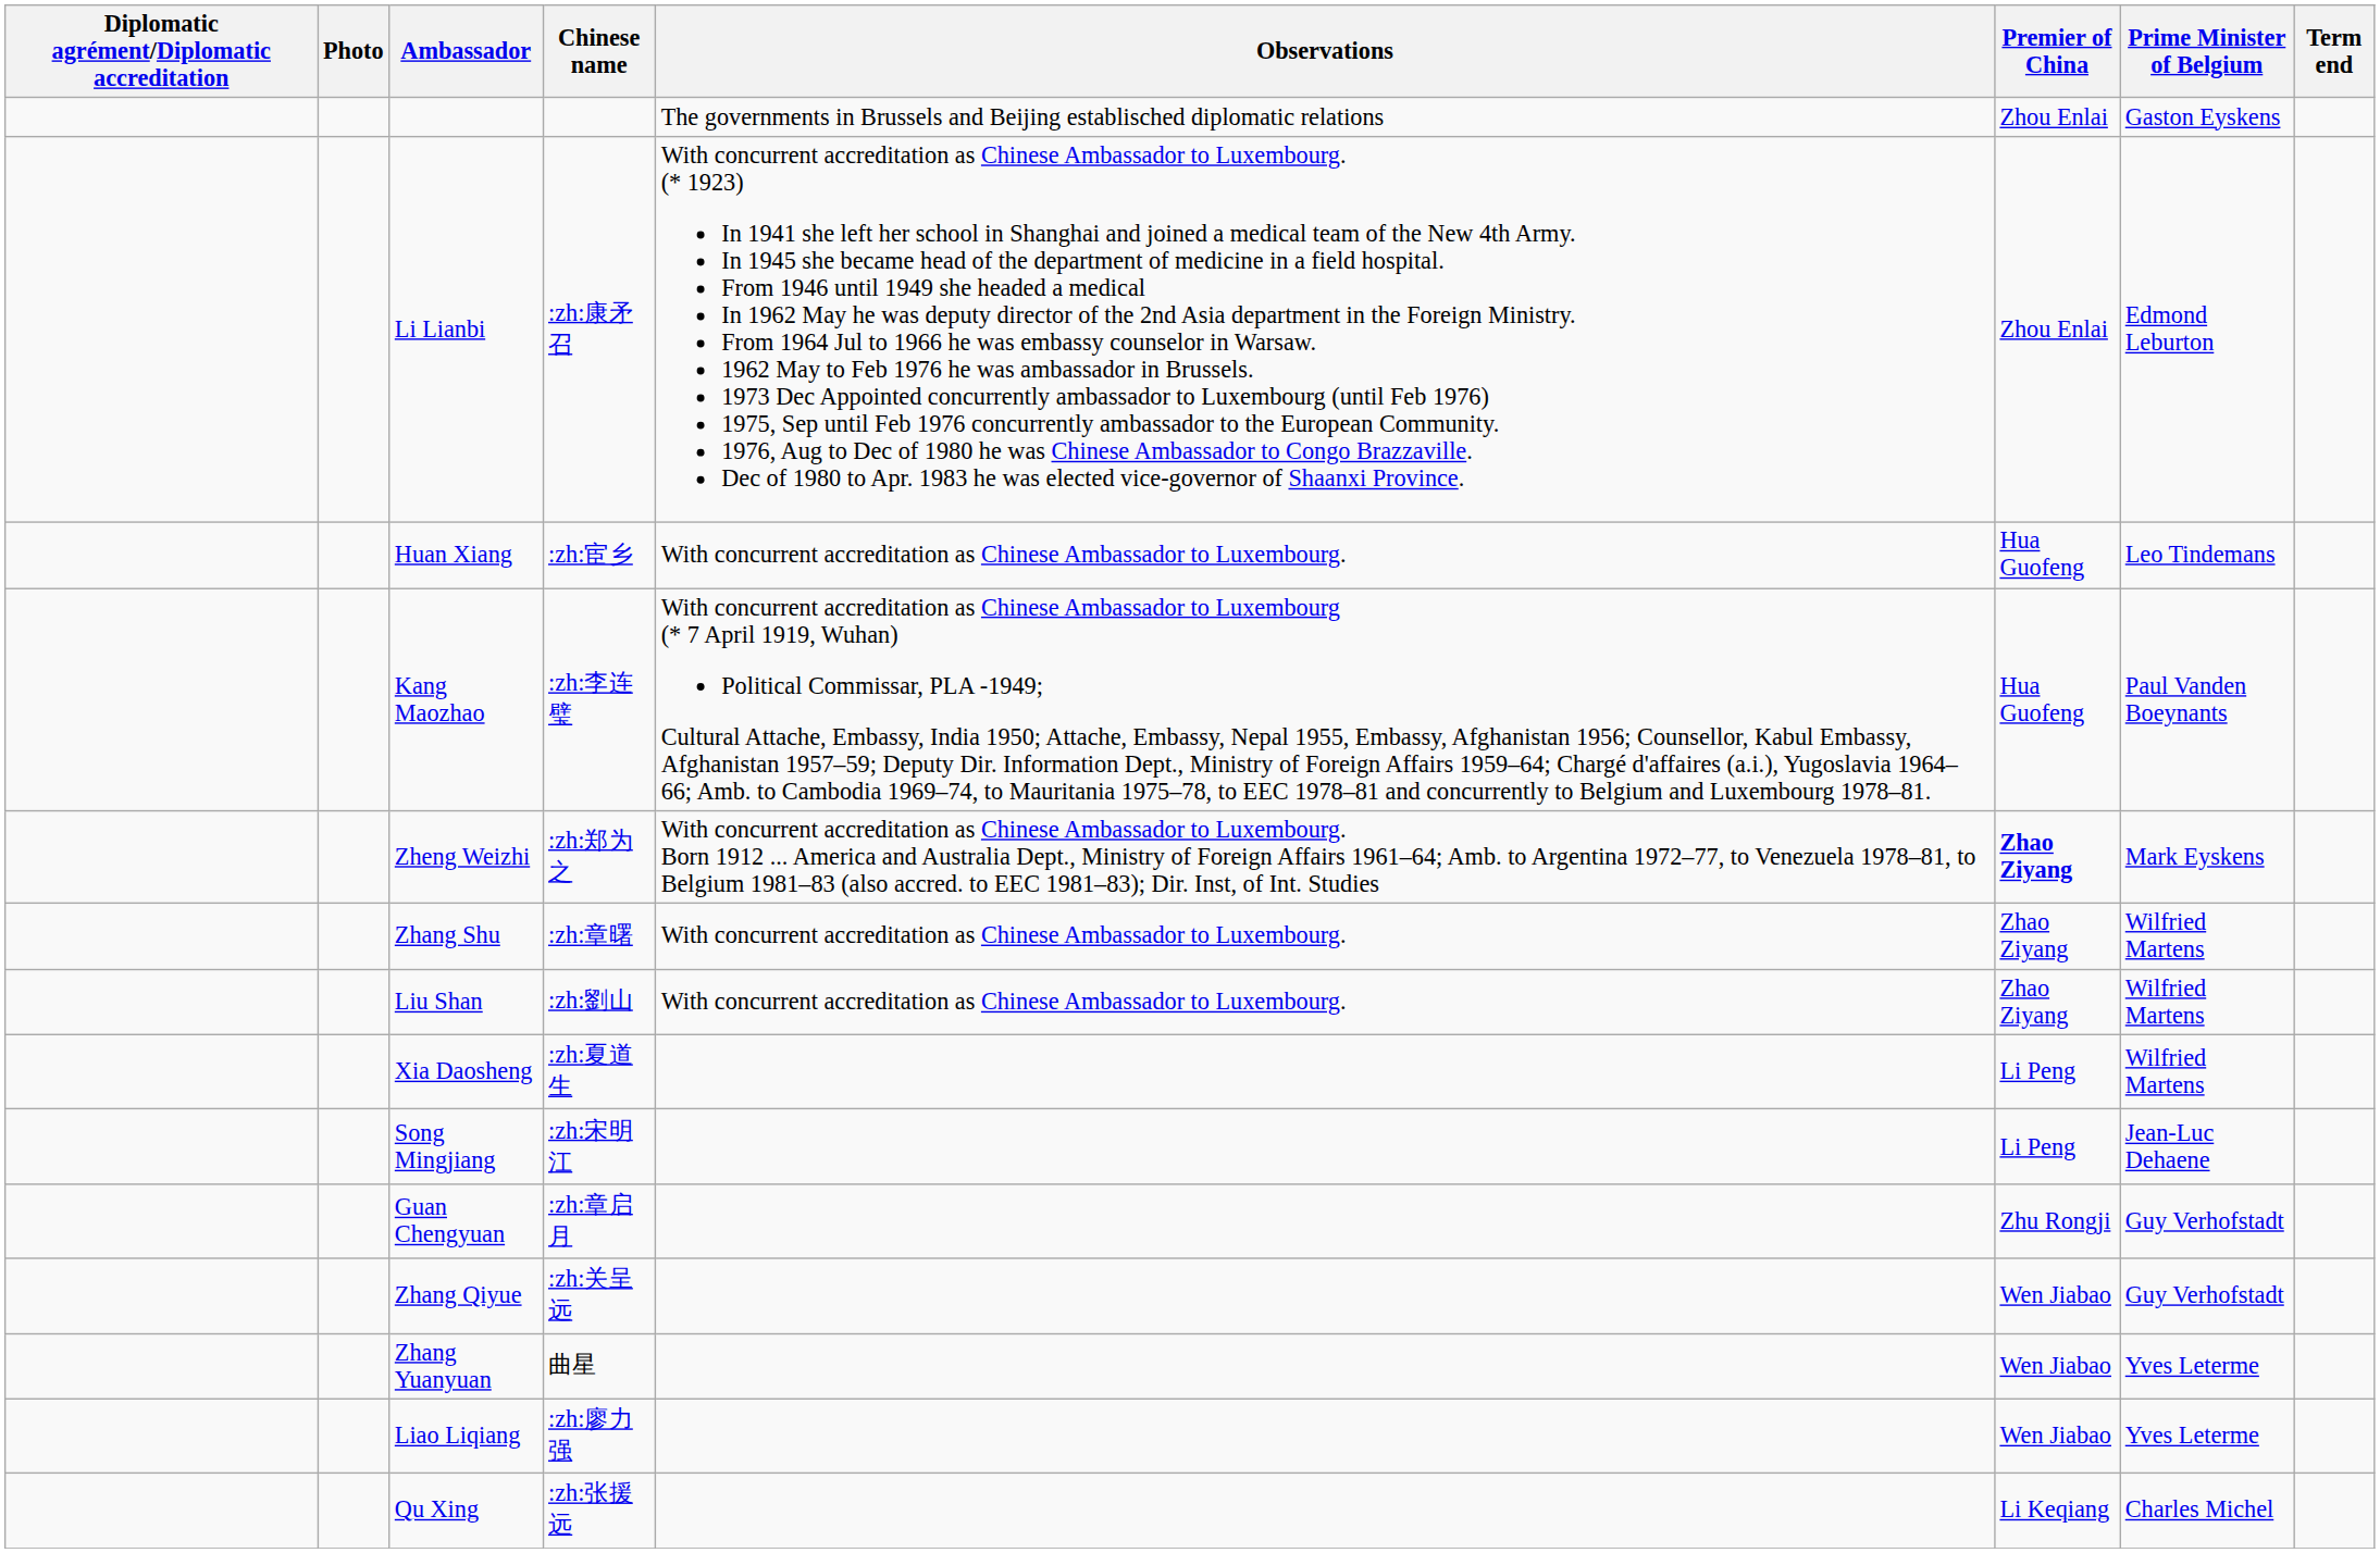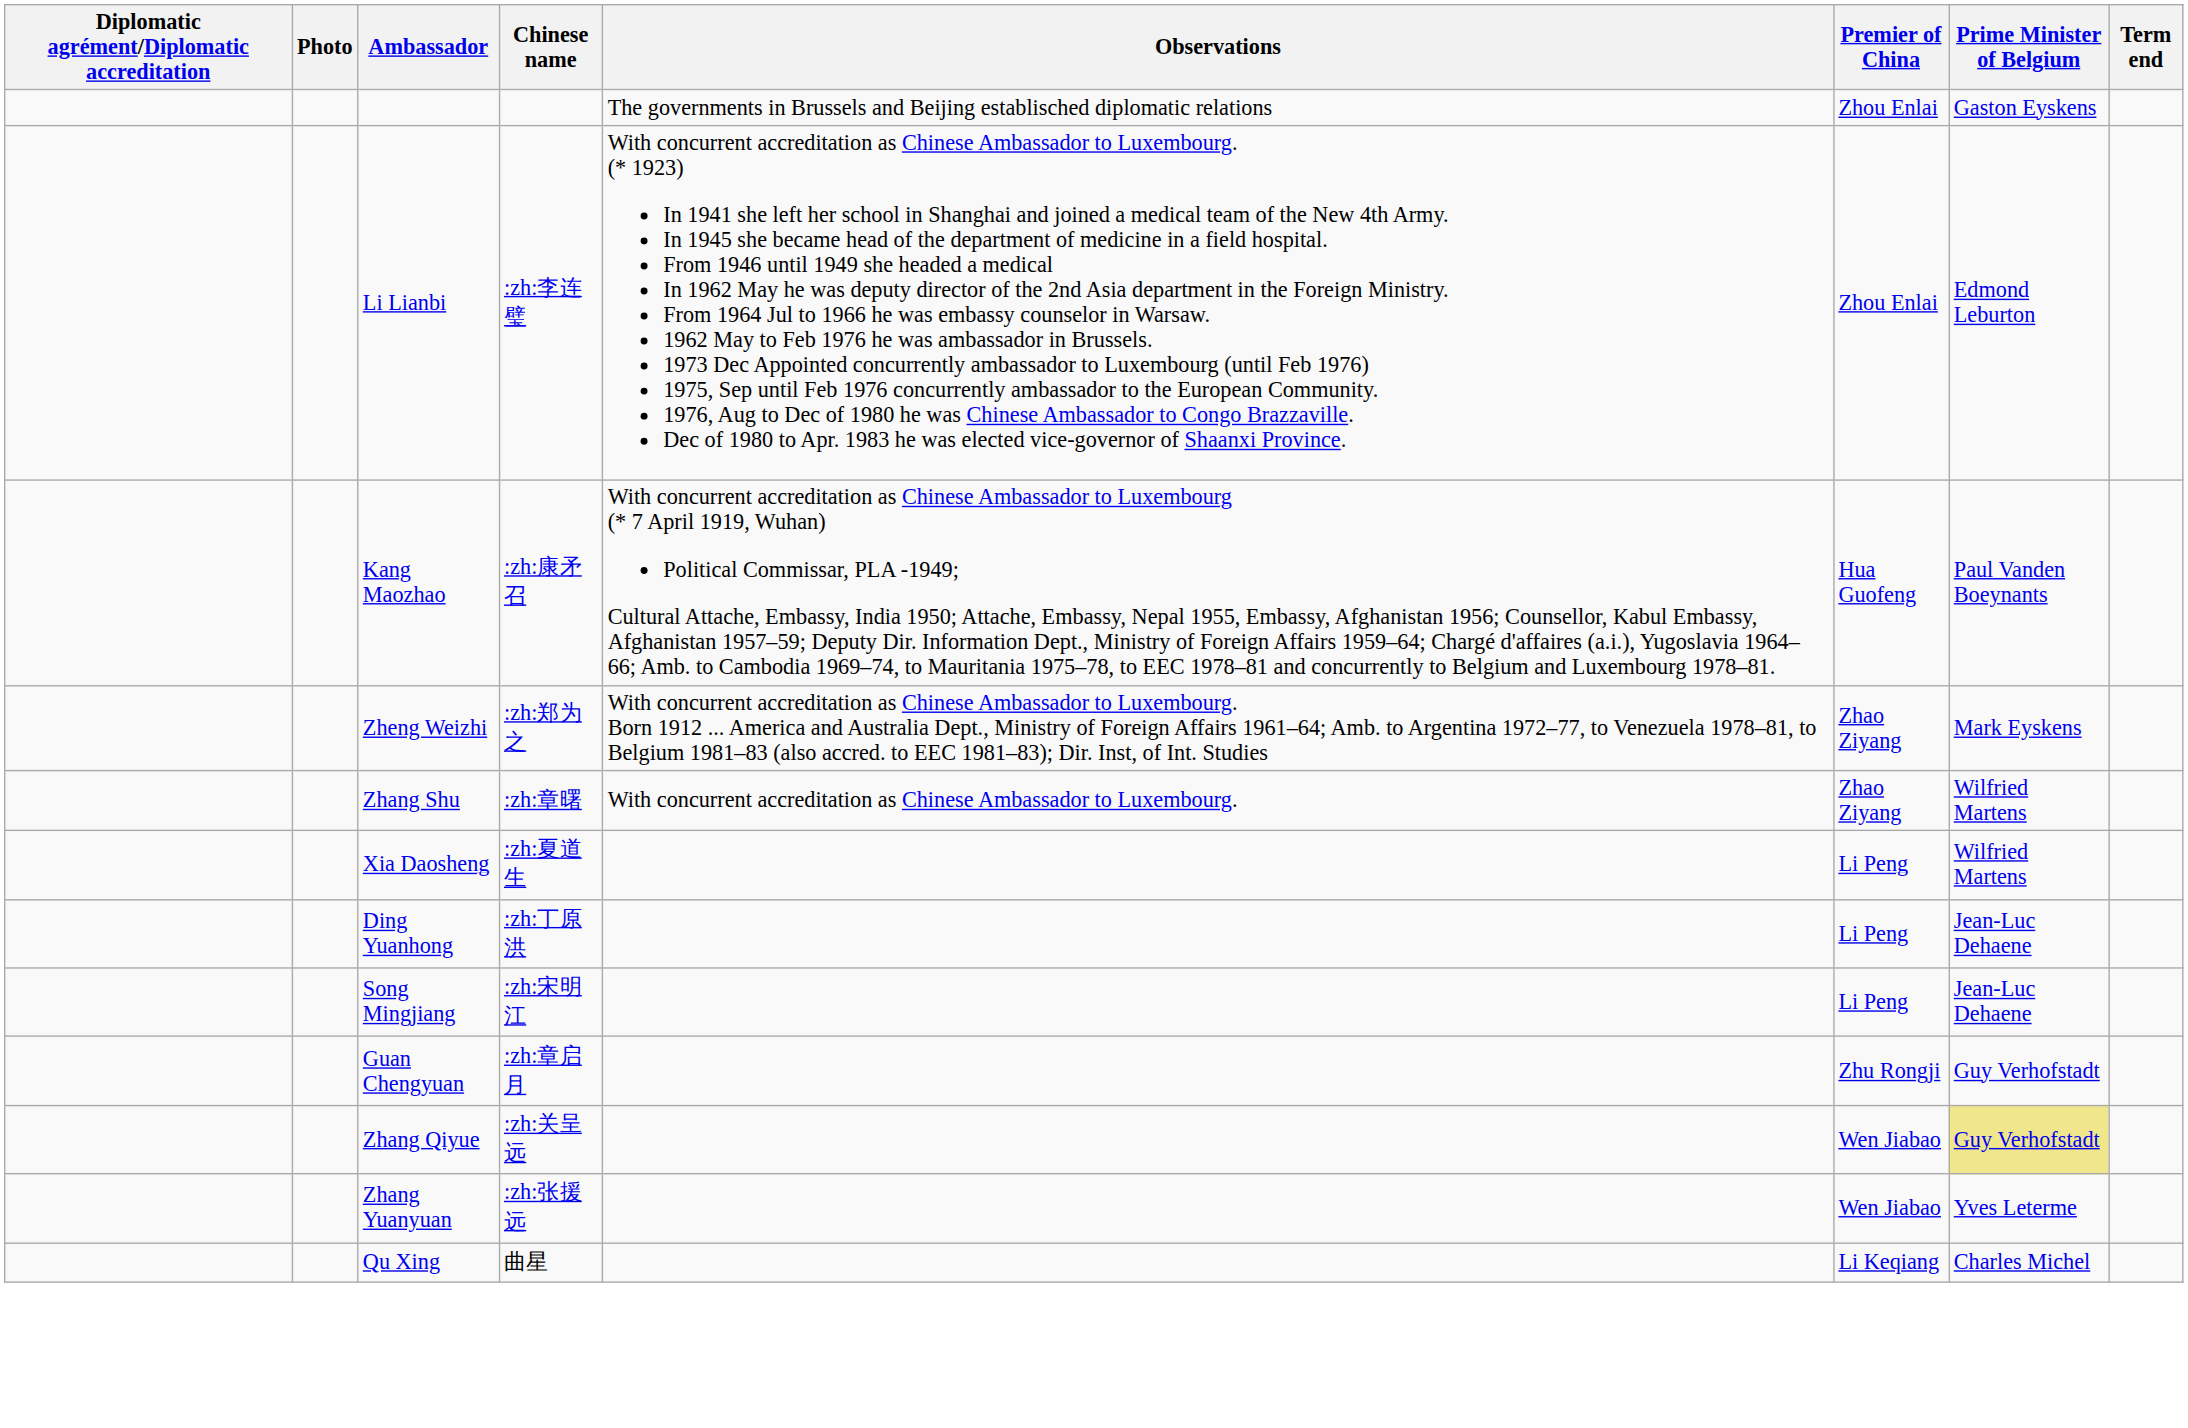Li Lianbi | Chinese name: :zh:康矛召 -> :zh:李连璧
- row: Huan Xiang | :zh:宦乡 | With concurrent accreditation as Chinese Ambassador to Luxembourg. | Hua Guofeng | Leo Tindemans
Kang Maozhao | Chinese name: :zh:李连璧 -> :zh:康矛召
Zheng Weizhi | Premier of China: bold -> normal
- row: Liu Shan | :zh:劉山 | With concurrent accreditation as Chinese Ambassador to Luxembourg. | Zhao Ziyang | Wilfried Martens
+ row: Ding Yuanhong | :zh:丁原洪 | Li Peng | Jean-Luc Dehaene
Zhang Qiyue | Prime Minister of Belgium: no background -> khaki background
Zhang Yuanyuan | Chinese name: 曲星 -> :zh:张援远
- row: Liao Liqiang | :zh:廖力强 | Wen Jiabao | Yves Leterme
Qu Xing | Chinese name: :zh:张援远 -> 曲星
